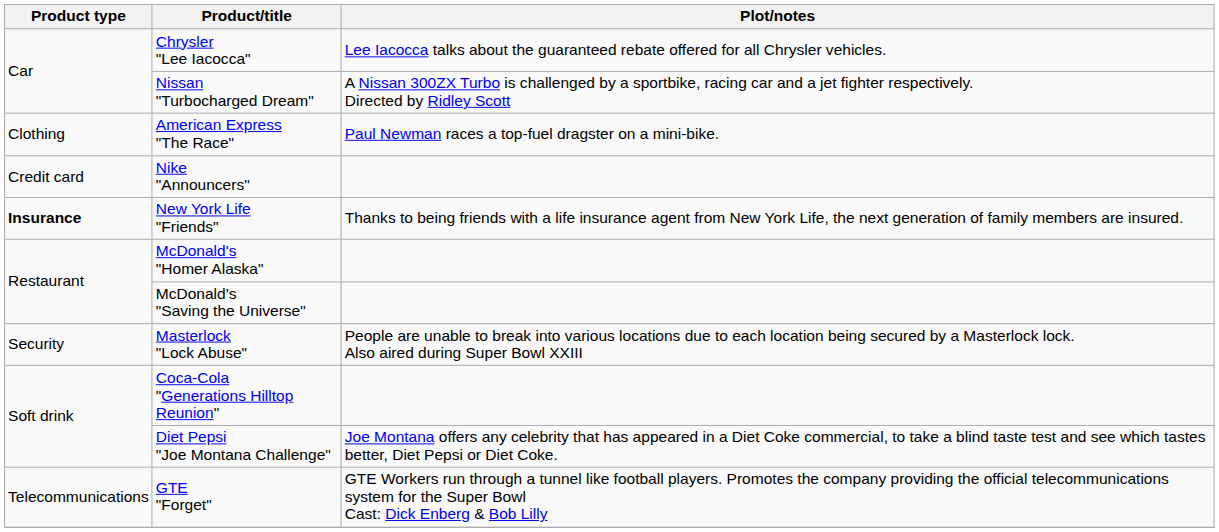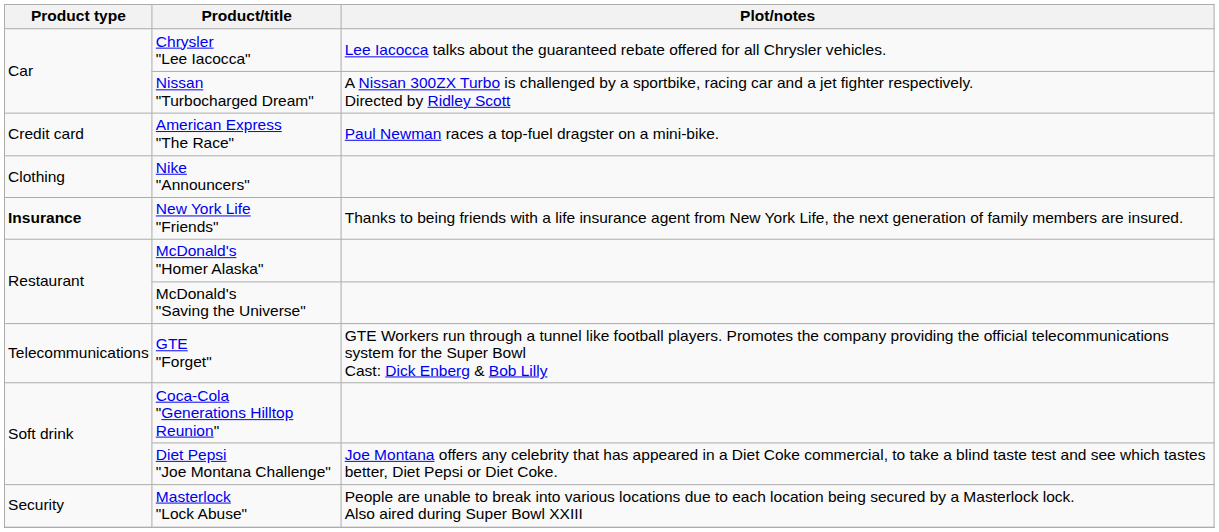American Express "The Race" | Product type: Clothing -> Credit card
Nike "Announcers" | Product type: Credit card -> Clothing
rows swapped: Masterlock "Lock Abuse" <-> GTE "Forget"
